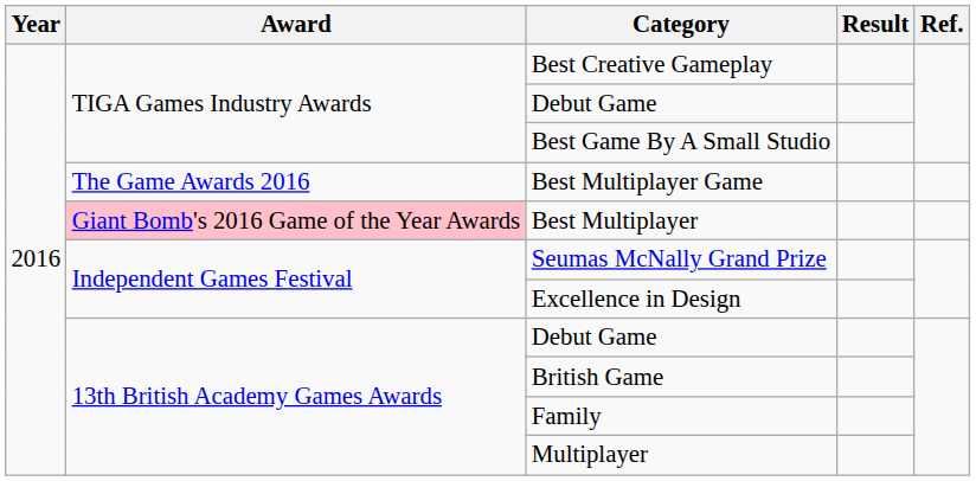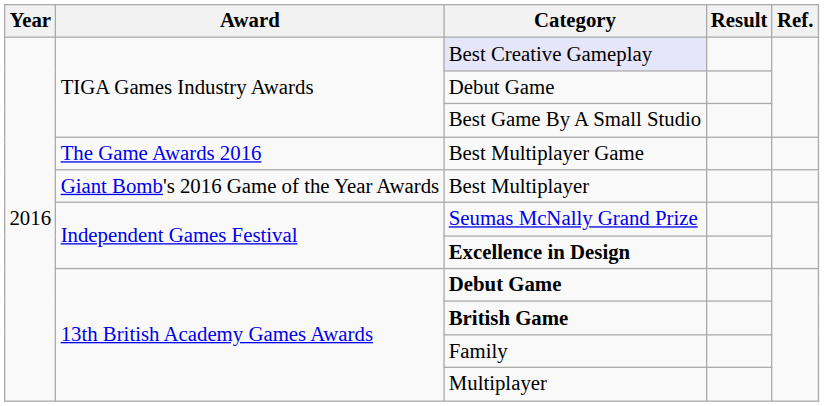Best Creative Gameplay | Category: no background -> lavender background
Best Multiplayer | Award: pink background -> no background
Excellence in Design | Category: normal -> bold
13th British Academy Games Awards / Debut Game | Category: normal -> bold
British Game | Category: normal -> bold
